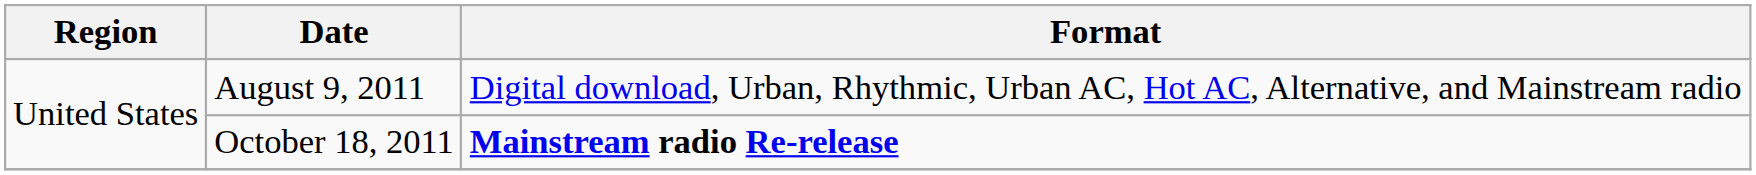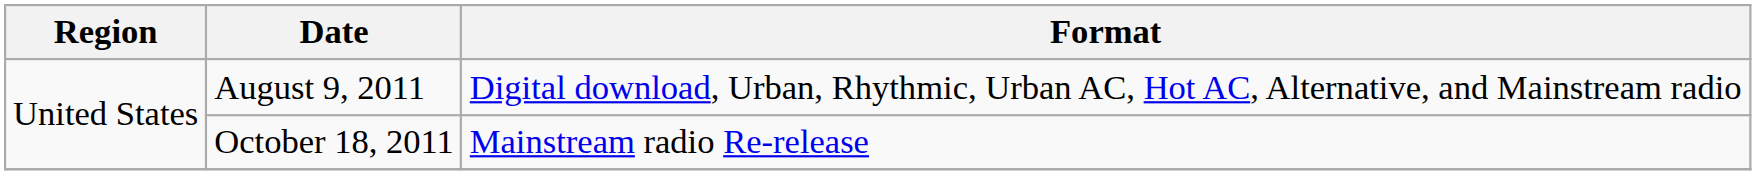October 18, 2011 | Format: bold -> normal
